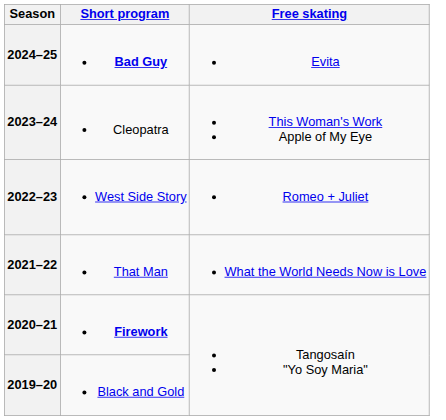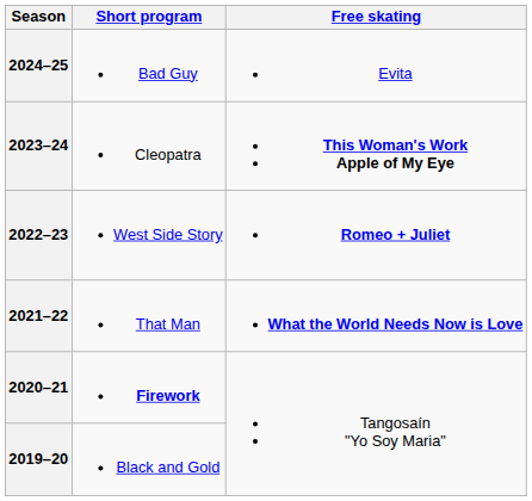2024–25 | Short program: bold -> normal
2023–24 | Free skating: normal -> bold
2022–23 | Free skating: normal -> bold
2021–22 | Free skating: normal -> bold
